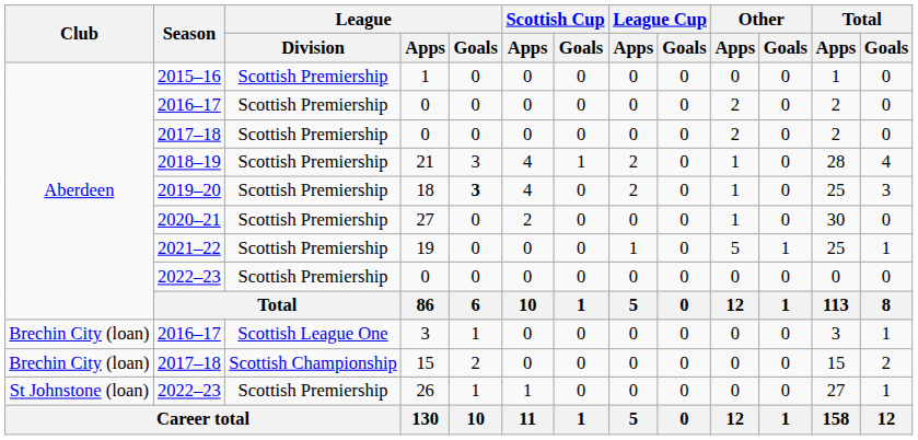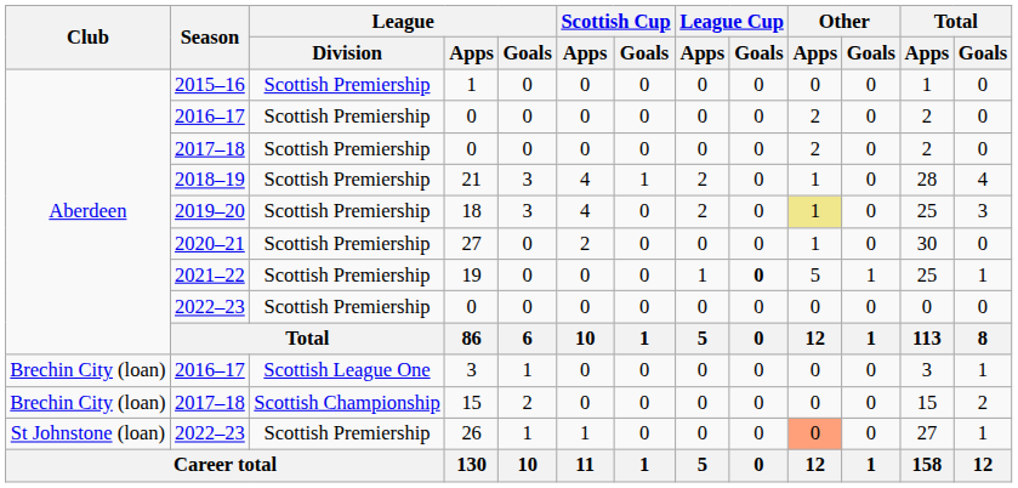18 | League / Goals: bold -> normal
18 | Other / Apps: no background -> khaki background
19 | League Cup / Goals: normal -> bold
26 | Other / Apps: no background -> lightsalmon background
